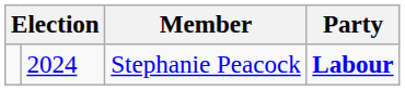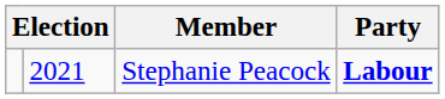Stephanie Peacock | column 2: 2024 -> 2021
